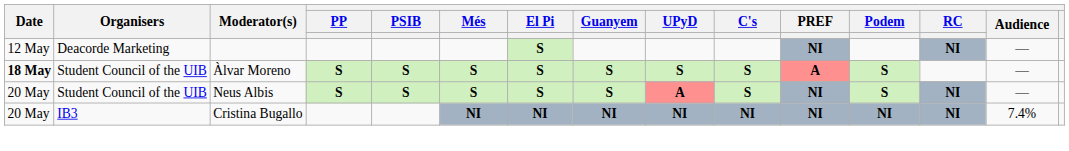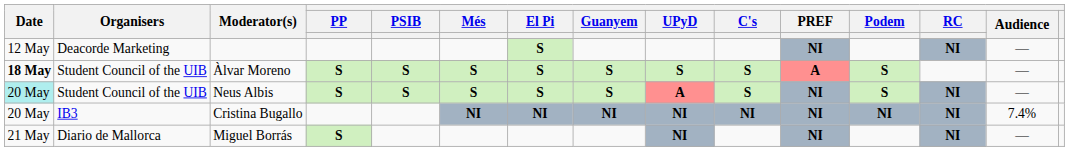Neus Albis | Date: no background -> paleturquoise background
+ row: 21 May | Diario de Mallorca | Miguel Borrás | S | NI | NI | NI | —
